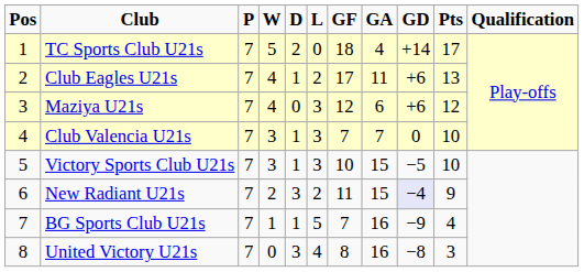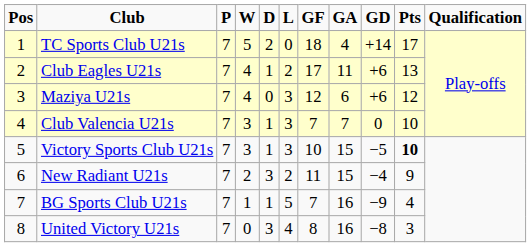Victory Sports Club U21s | Pts: normal -> bold
New Radiant U21s | GD: lavender background -> no background
